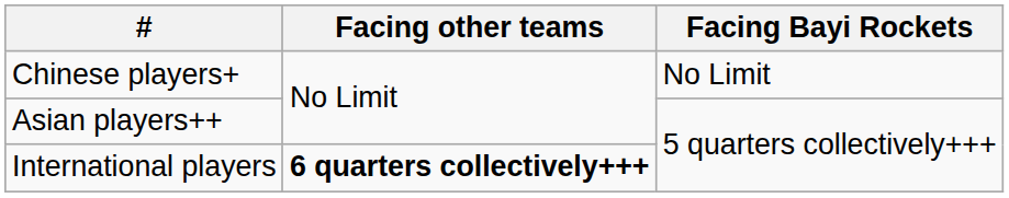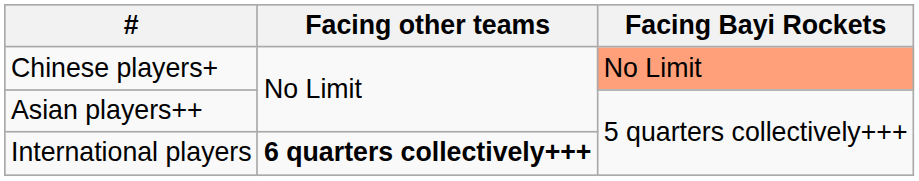Chinese players+ | Facing Bayi Rockets: no background -> lightsalmon background
